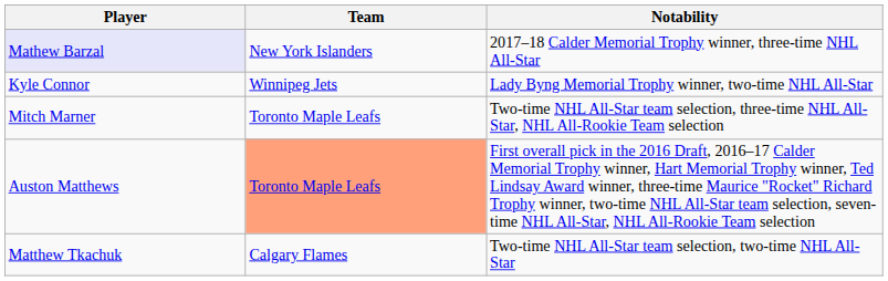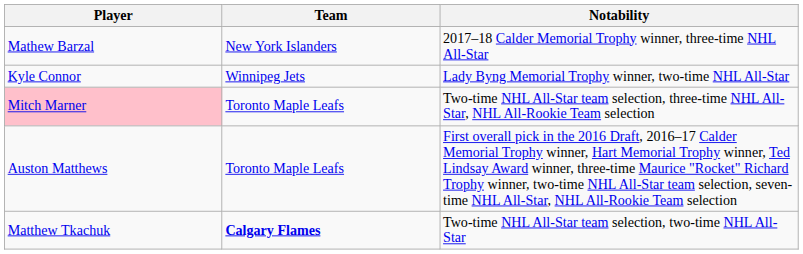row 2 | Player: lavender background -> no background
row 4 | Player: no background -> pink background
row 5 | Team: lightsalmon background -> no background
row 6 | Team: normal -> bold
